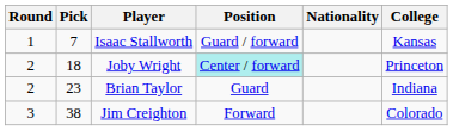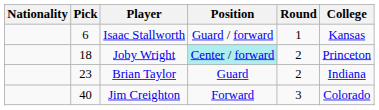columns swapped: Round <-> Nationality
Isaac Stallworth | Pick: 7 -> 6
Jim Creighton | Pick: 38 -> 40
